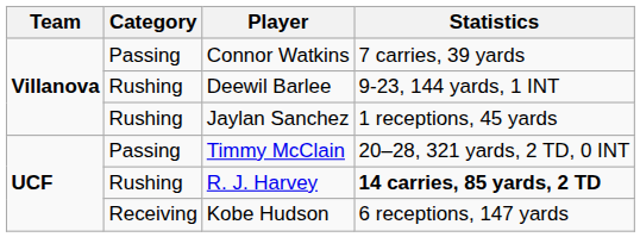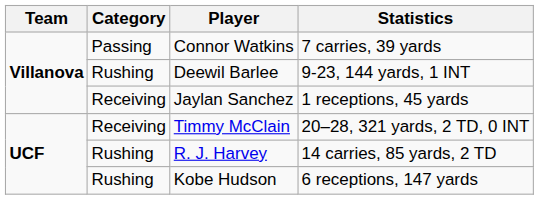Jaylan Sanchez | Category: Rushing -> Receiving
Timmy McClain | Category: Passing -> Receiving
R. J. Harvey | Statistics: bold -> normal
Kobe Hudson | Category: Receiving -> Rushing
